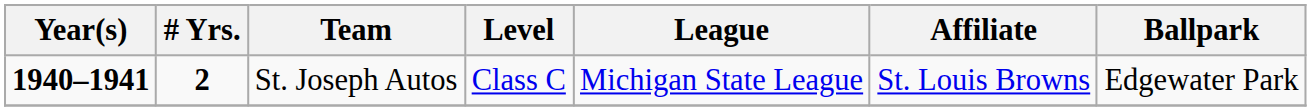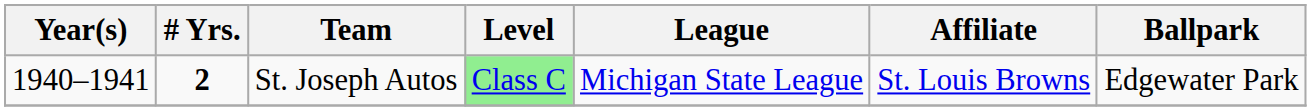St. Joseph Autos | Year(s): bold -> normal
St. Joseph Autos | Level: no background -> lightgreen background
